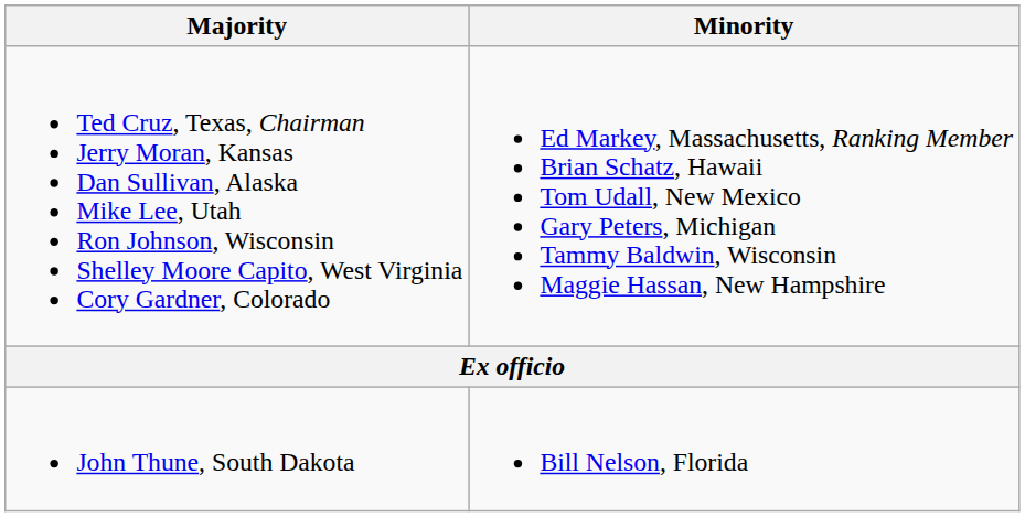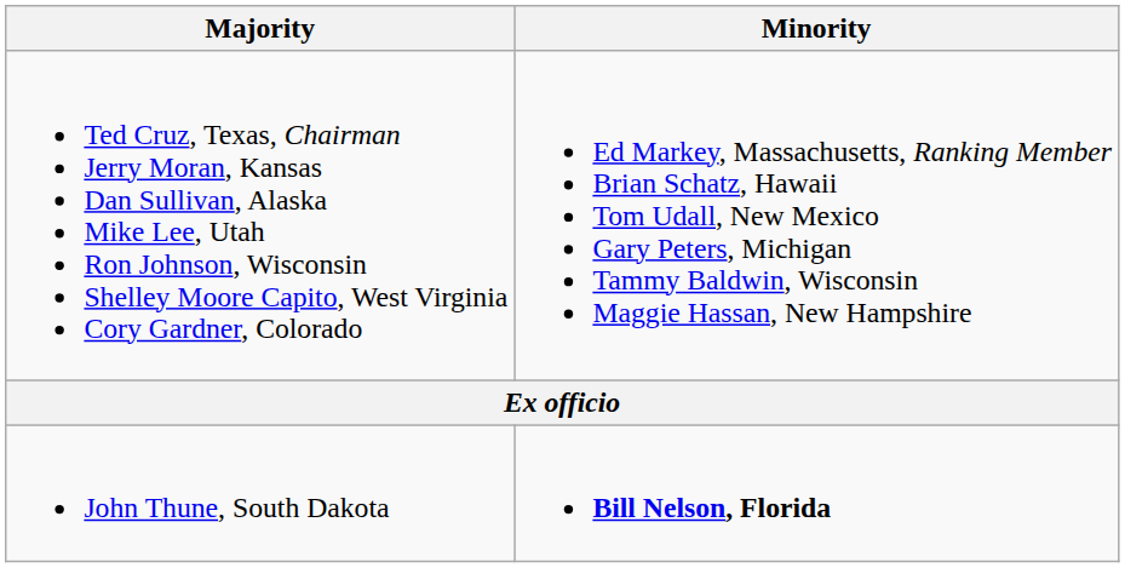John Thune, South Dakota | Minority: normal -> bold
